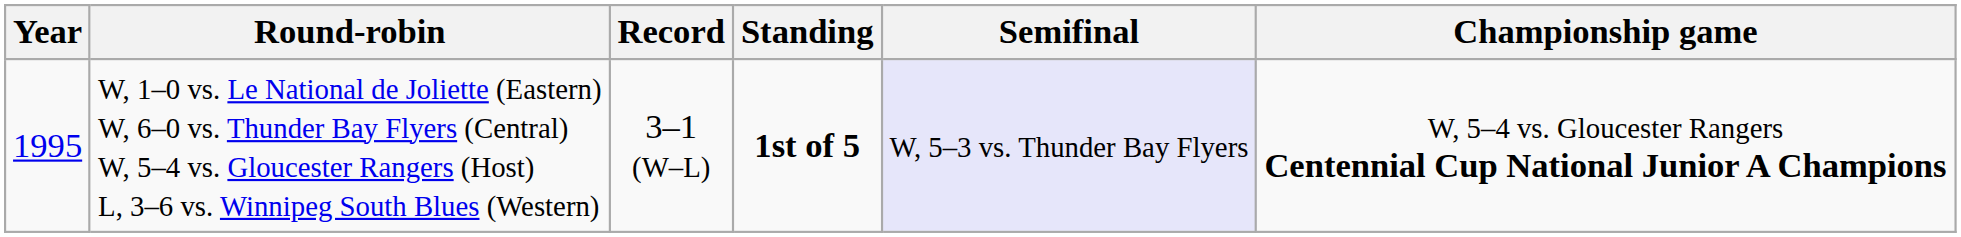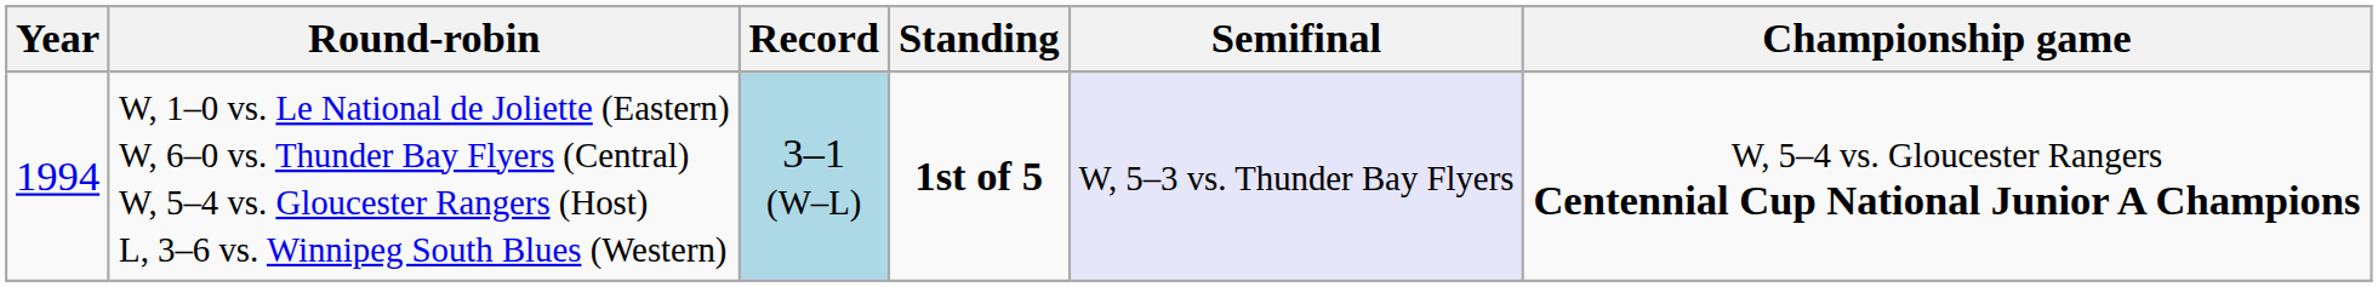row 2 | Year: 1995 -> 1994
row 2 | Record: no background -> lightblue background
